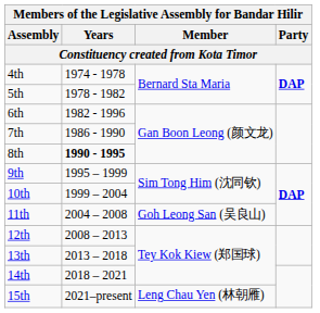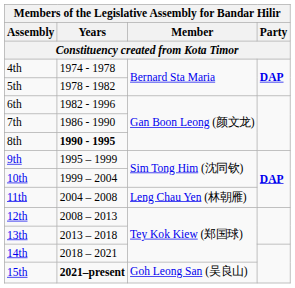11th | Member: Goh Leong San (吴良山) -> Leng Chau Yen (林朝雁)
15th | Years: normal -> bold
15th | Member: Leng Chau Yen (林朝雁) -> Goh Leong San (吴良山)
